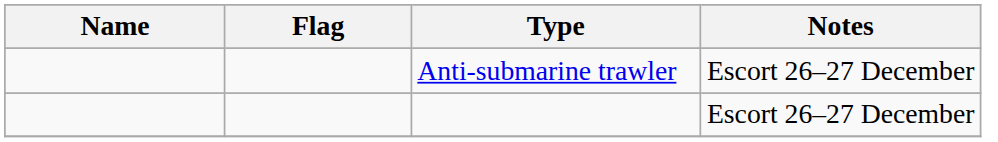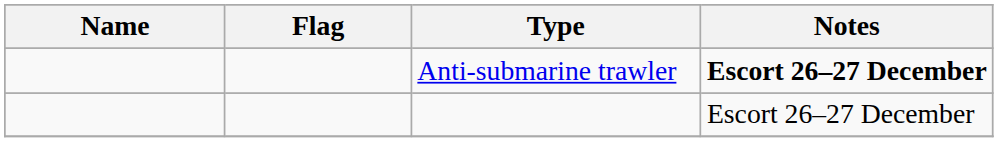Anti-submarine trawler | Notes: normal -> bold
